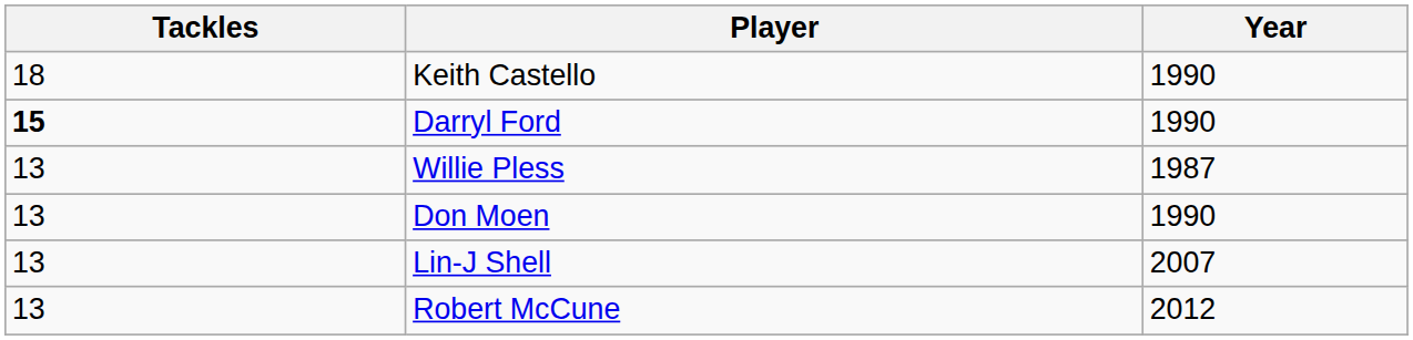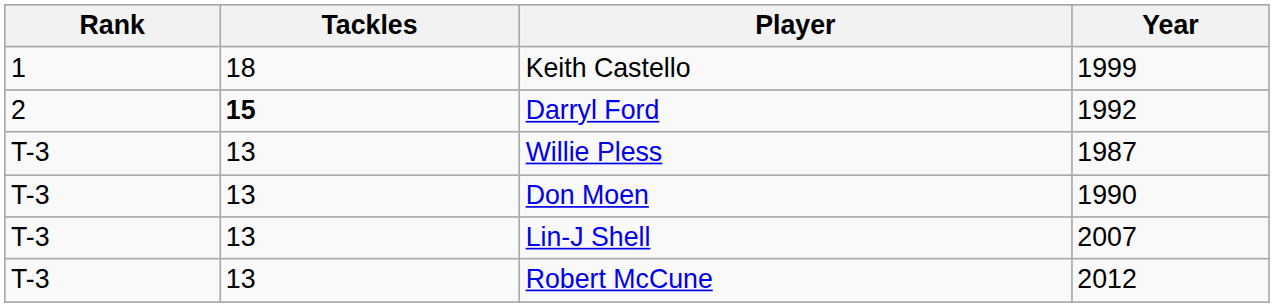+ column: Rank | 1 | 2 | T-3 | T-3 | T-3 | T-3
Keith Castello | Year: 1990 -> 1999
Darryl Ford | Year: 1990 -> 1992
